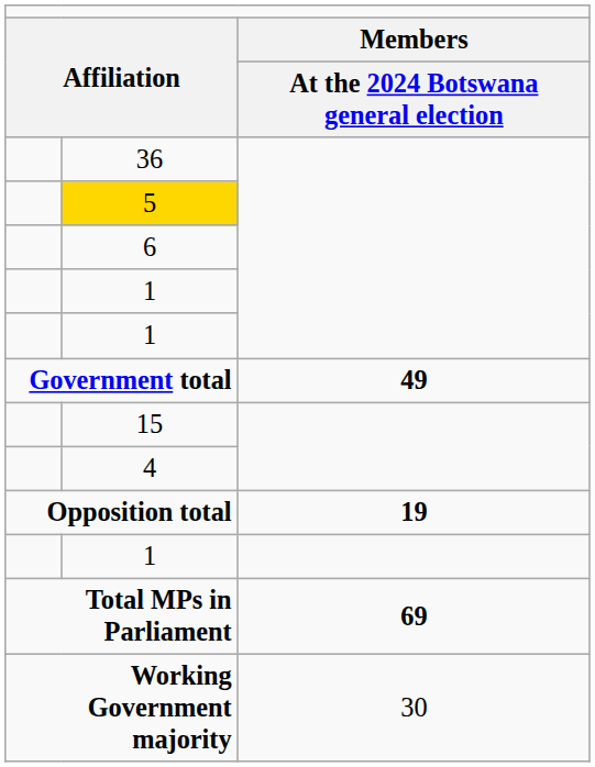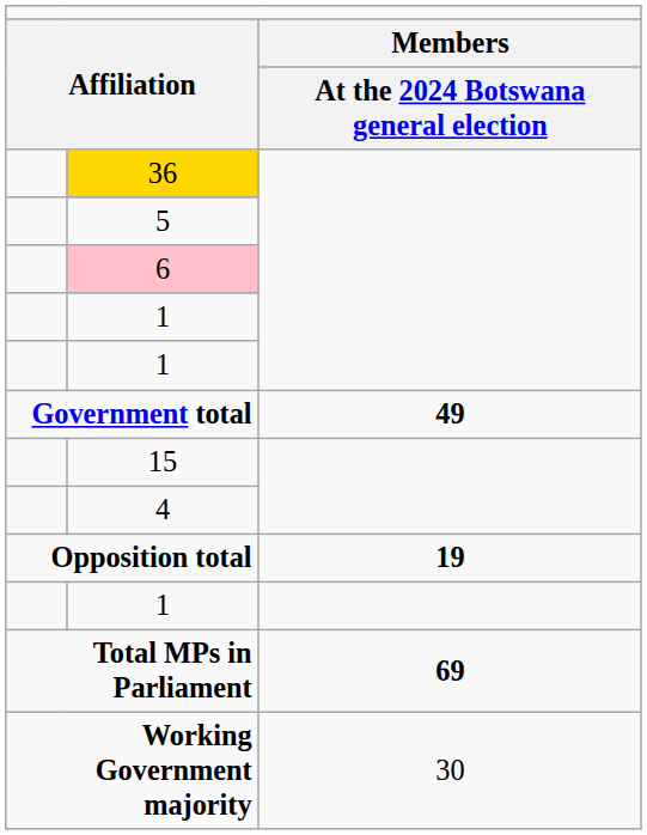36 | column 2: no background -> gold background
5 | column 2: gold background -> no background
6 | column 2: no background -> pink background
